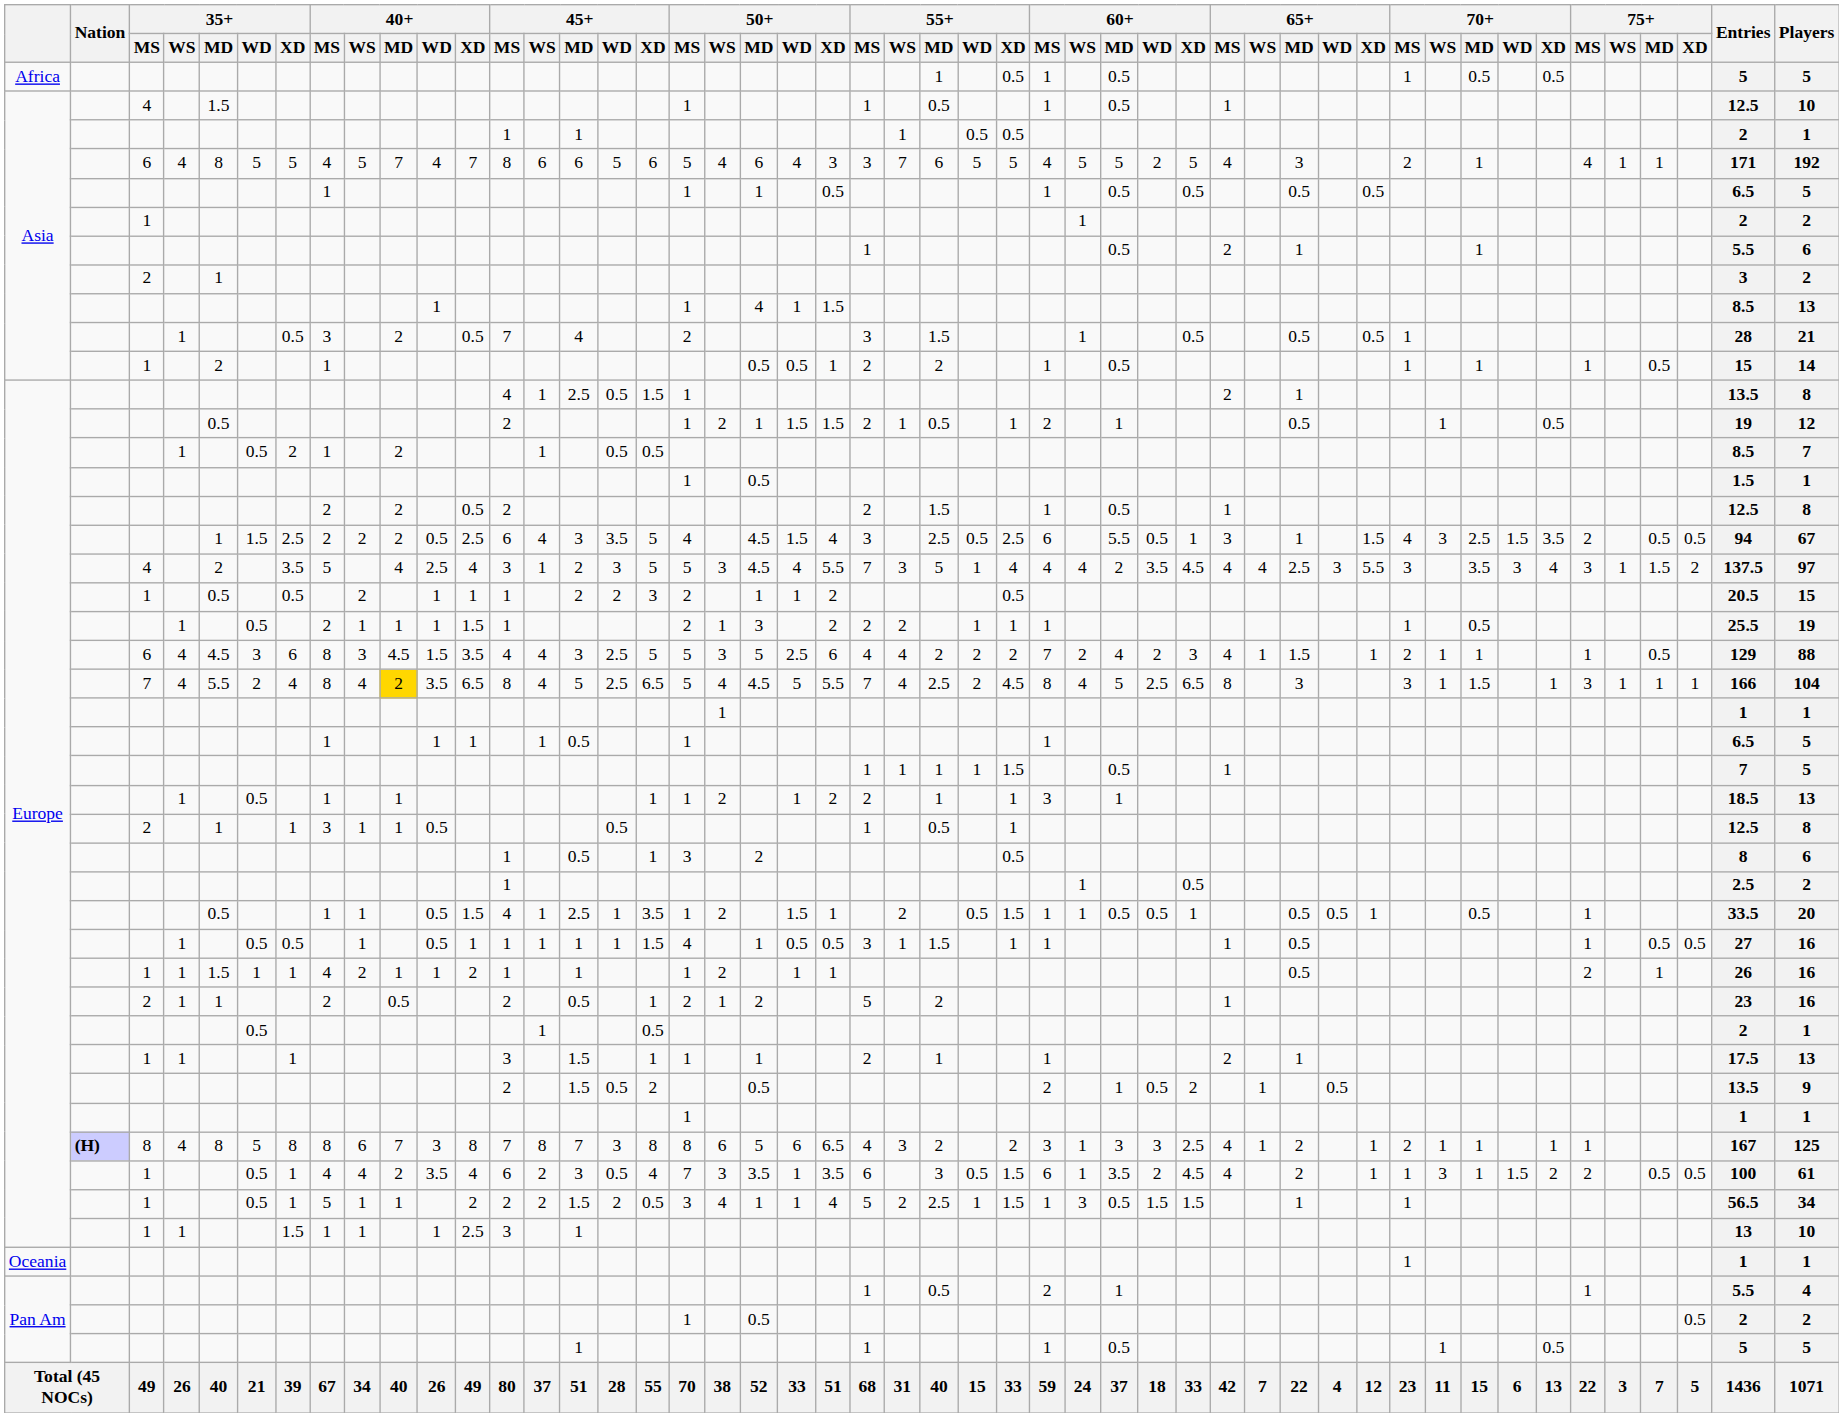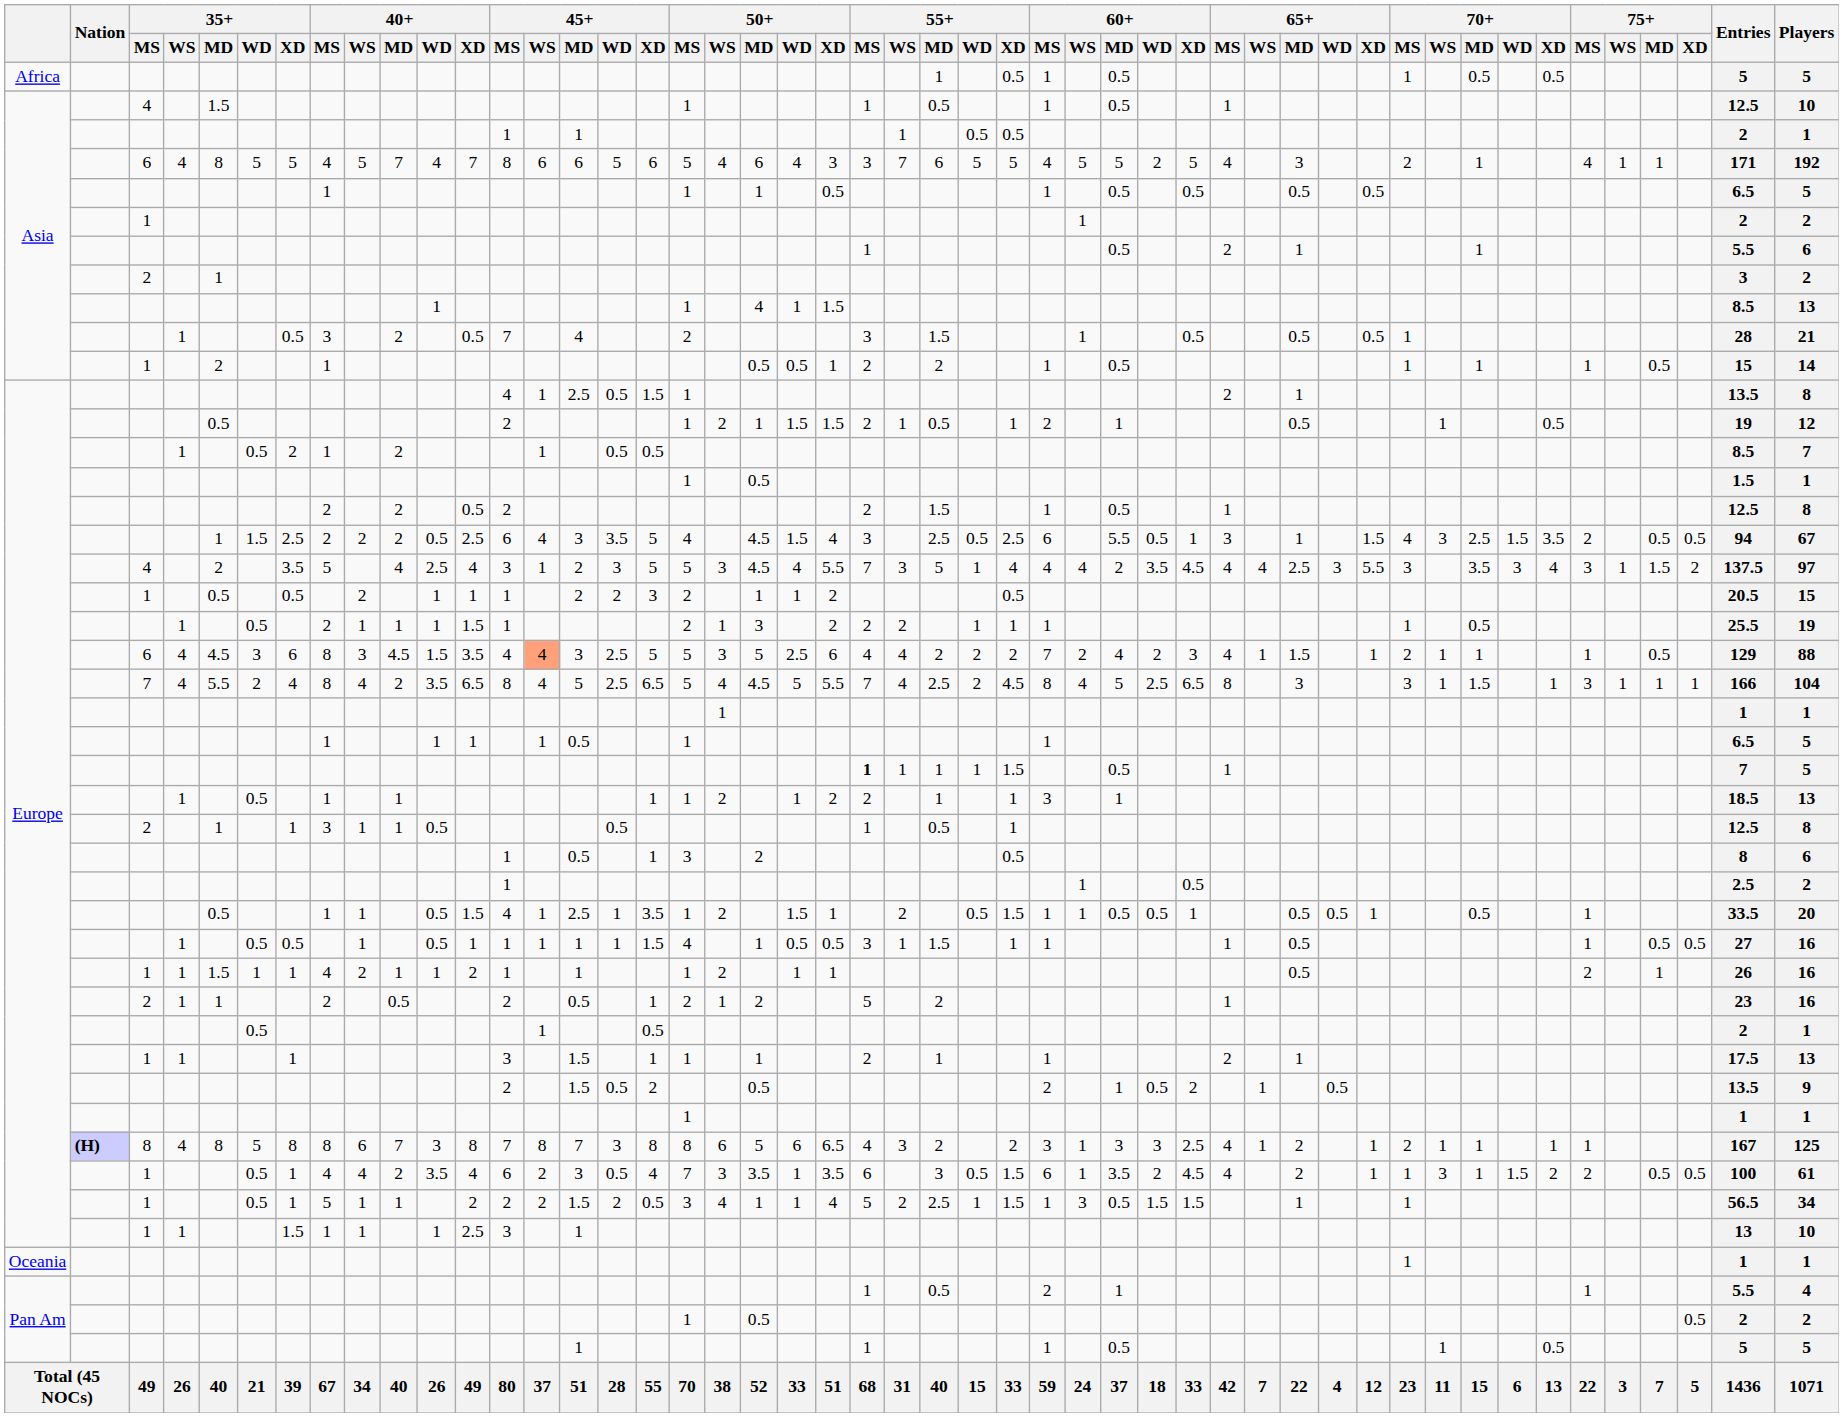row 23 | 45+ / WS: no background -> lightsalmon background
row 24 | 40+ / MD: gold background -> no background
row 27 | 55+ / MS: normal -> bold
